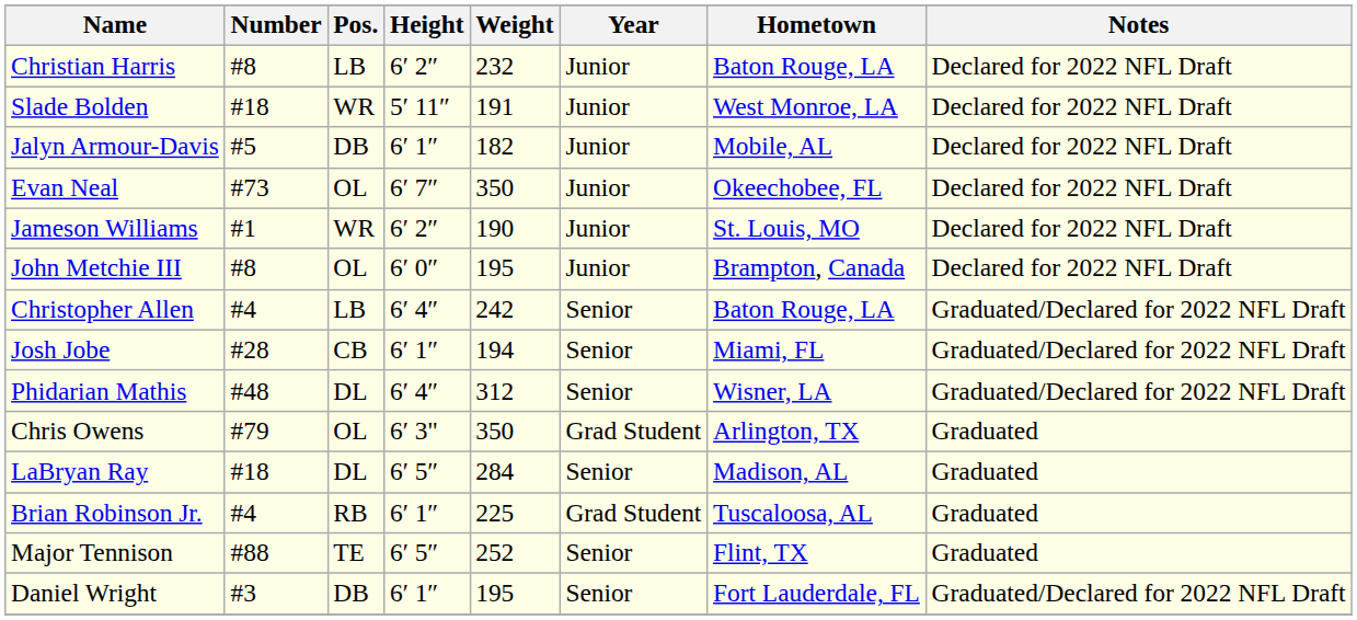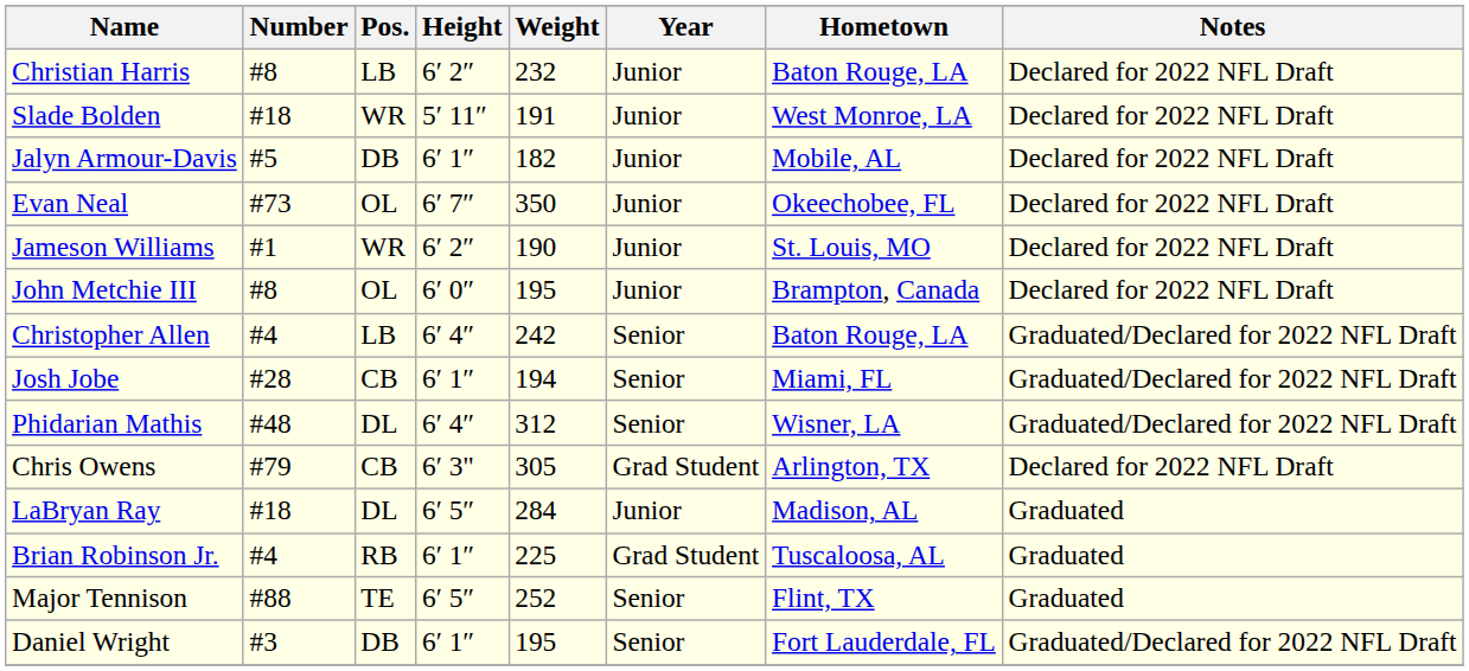Chris Owens | Pos.: OL -> CB
Chris Owens | Weight: 350 -> 305
Chris Owens | Notes: Graduated -> Declared for 2022 NFL Draft
LaBryan Ray | Year: Senior -> Junior
